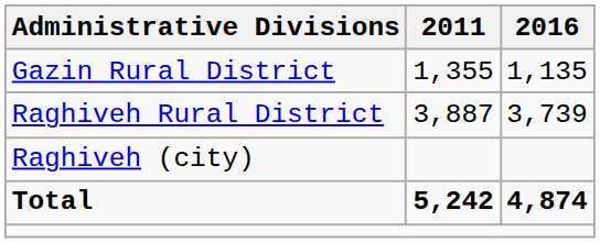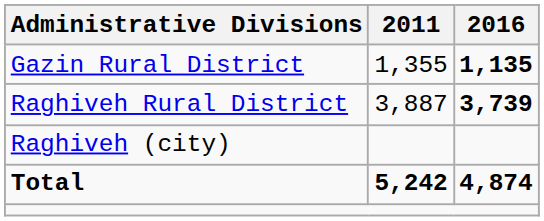Gazin Rural District | 2016: normal -> bold
Raghiveh Rural District | 2016: normal -> bold
